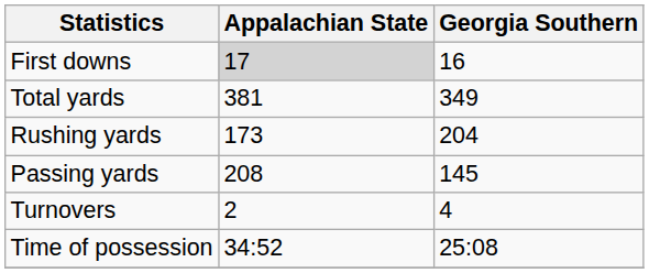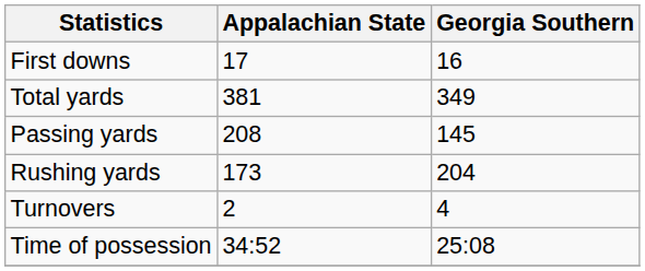First downs | Appalachian State: lightgrey background -> no background
rows swapped: Rushing yards <-> Passing yards
